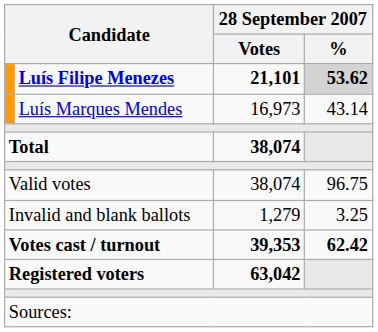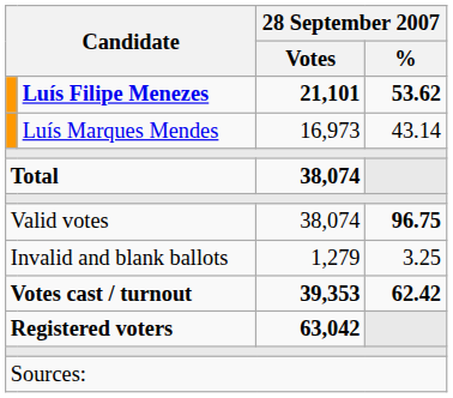Luís Filipe Menezes | 28 September 2007 / %: lightgrey background -> no background
Valid votes | 28 September 2007 / %: normal -> bold
